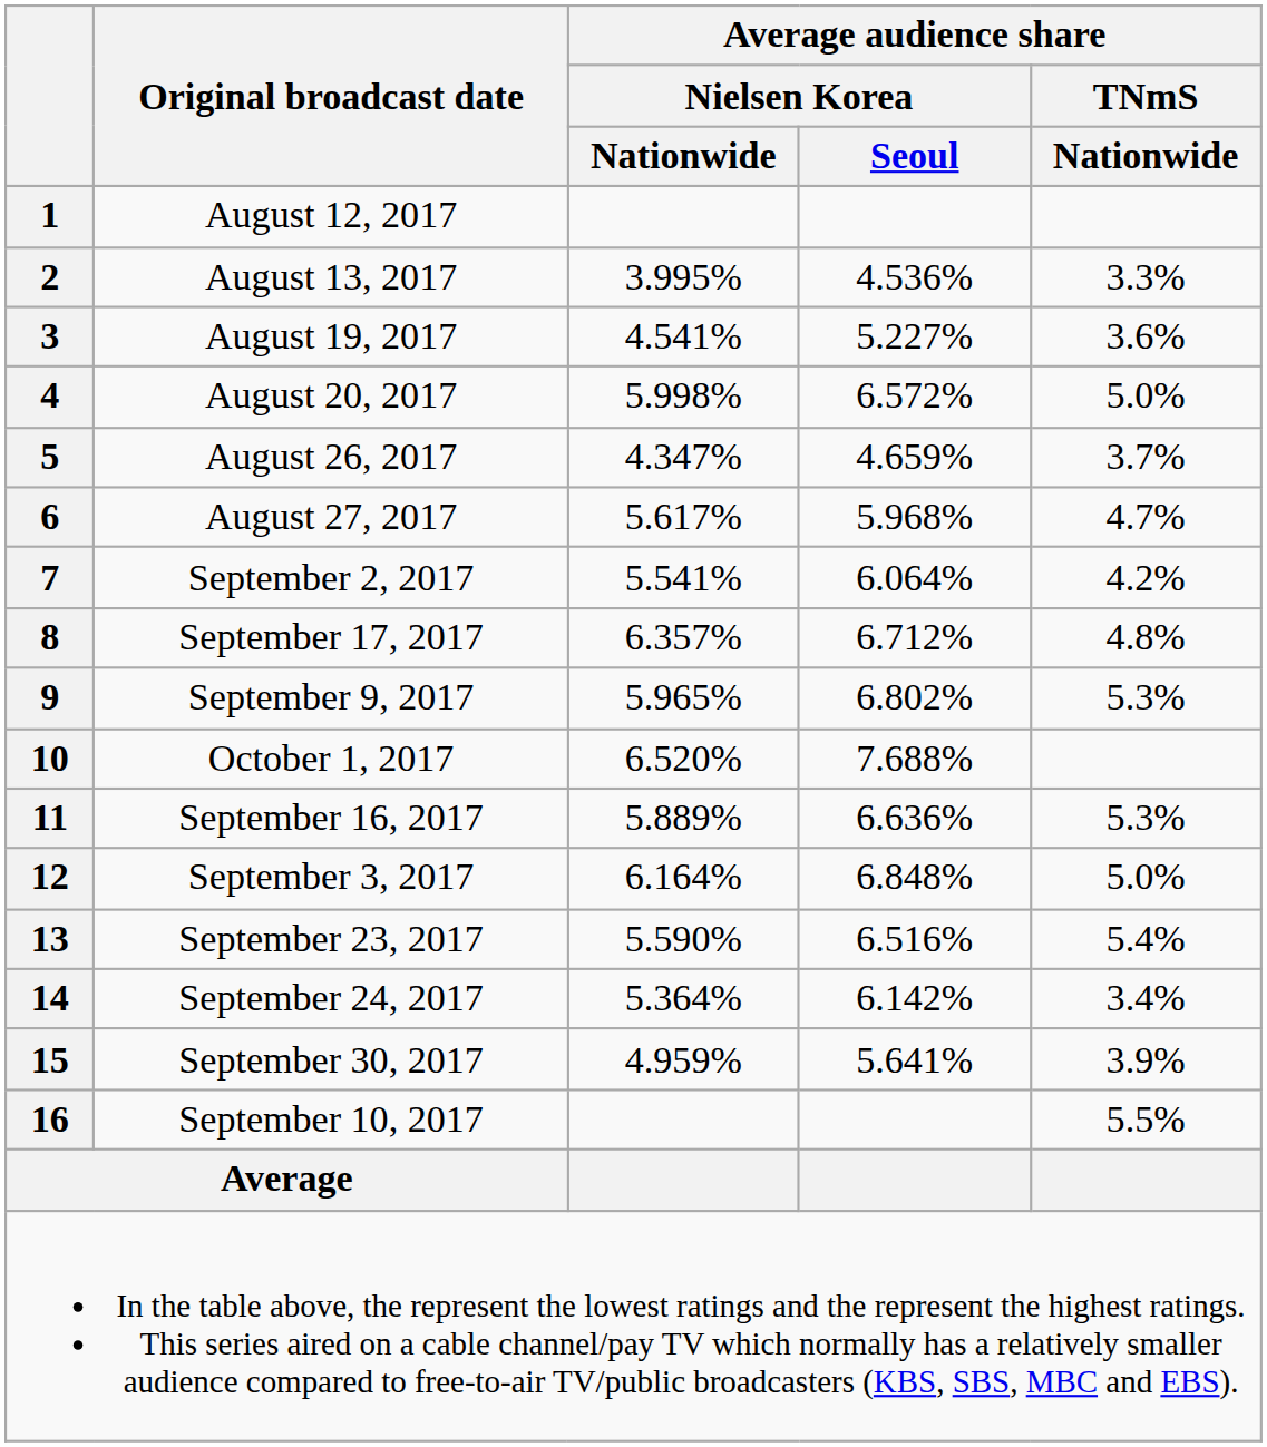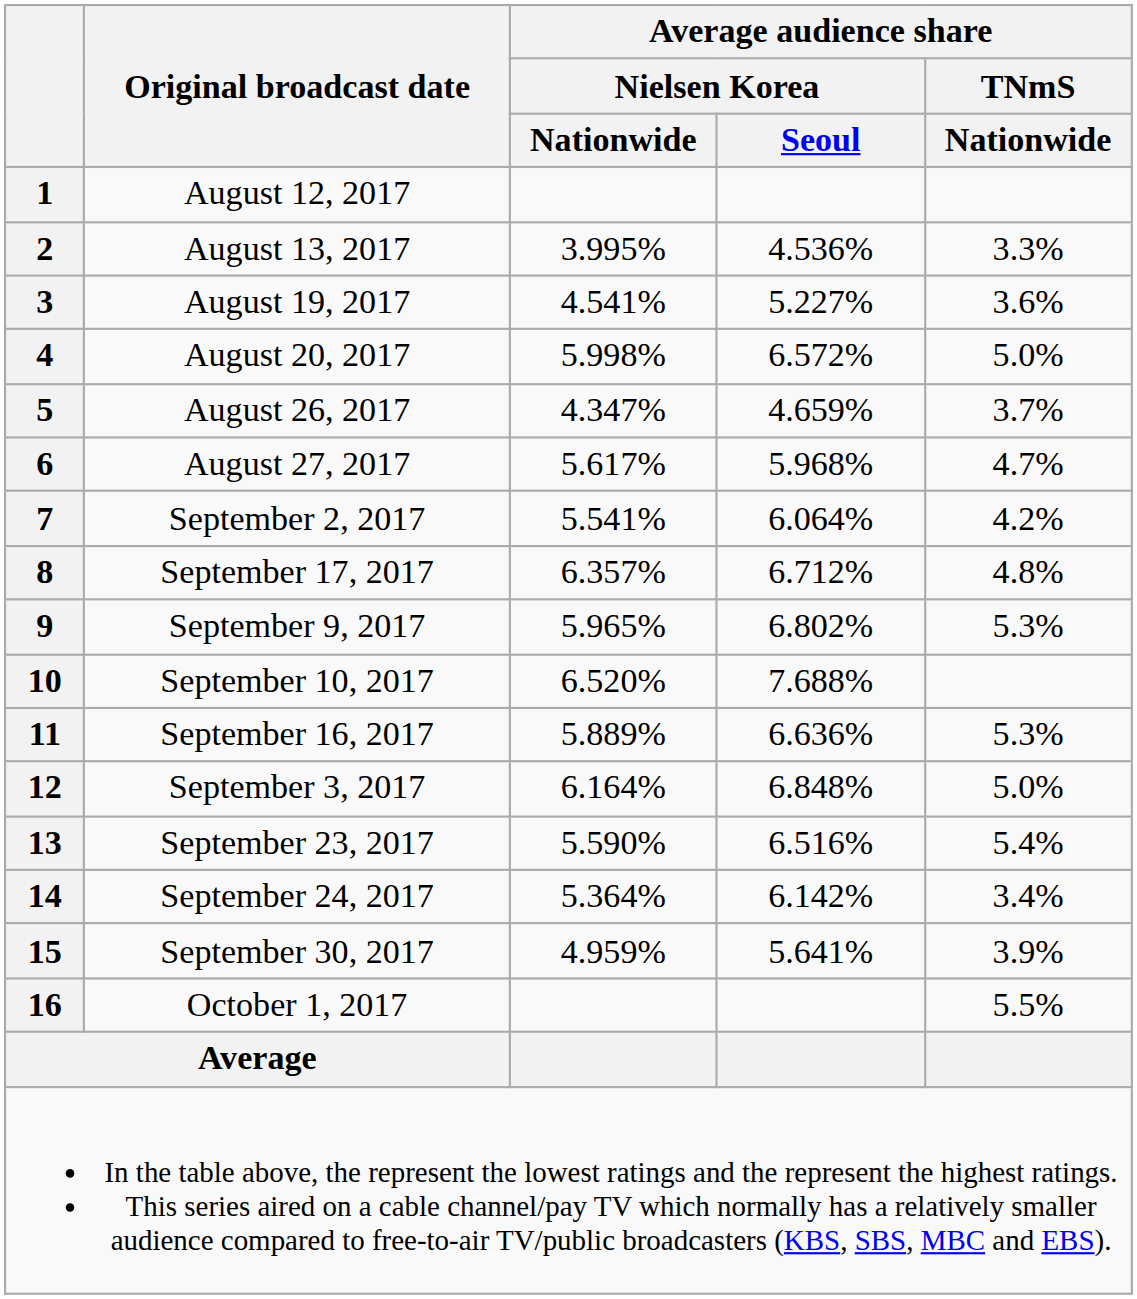10 | Original broadcast date: October 1, 2017 -> September 10, 2017
16 | Original broadcast date: September 10, 2017 -> October 1, 2017
